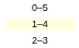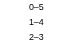1–4 | column 1: lightyellow background -> no background
